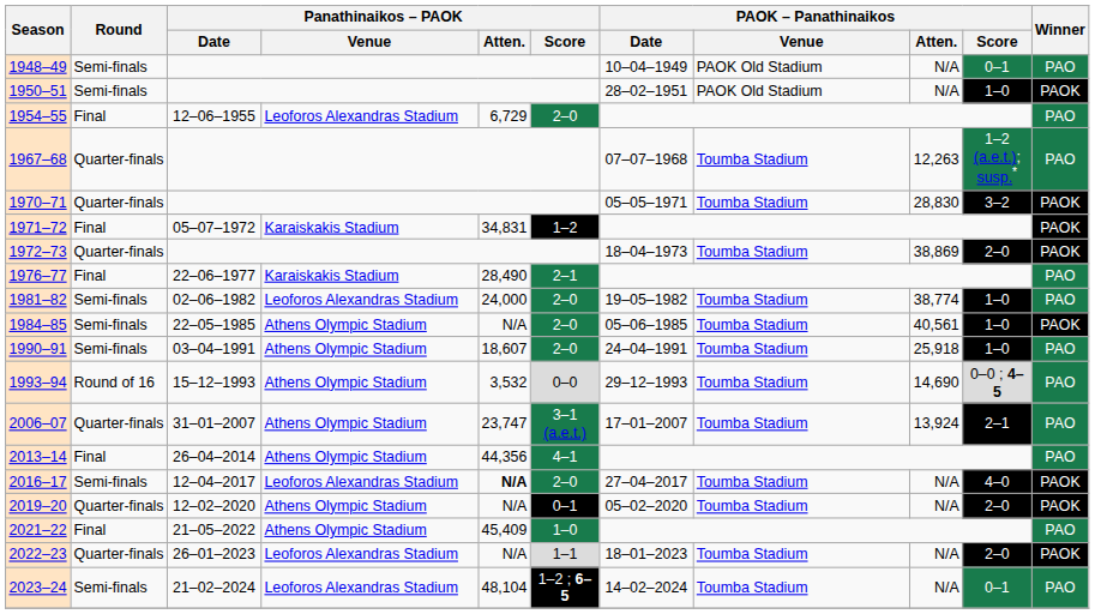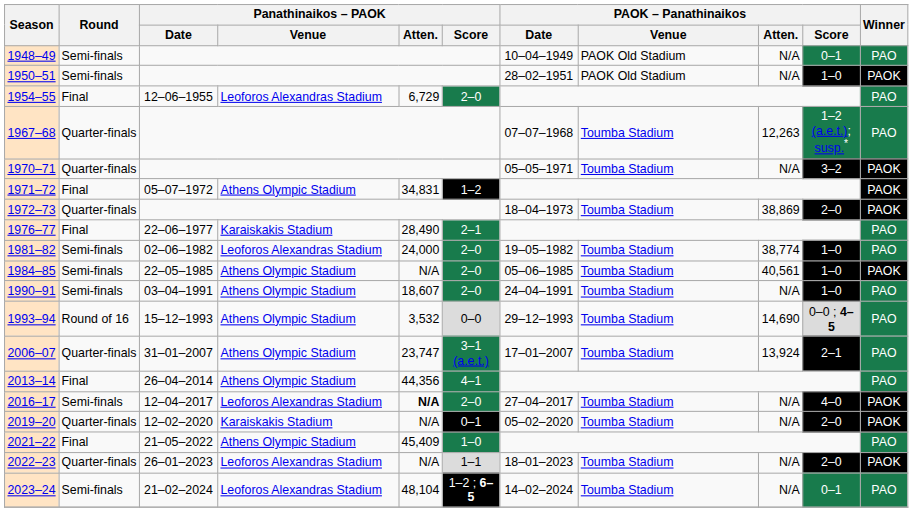1970–71 | PAOK – Panathinaikos / Atten.: 28,830 -> N/A
1971–72 | Panathinaikos – PAOK / Venue: Karaiskakis Stadium -> Athens Olympic Stadium
1990–91 | PAOK – Panathinaikos / Atten.: 25,918 -> N/A
2019–20 | Panathinaikos – PAOK / Venue: Athens Olympic Stadium -> Karaiskakis Stadium
